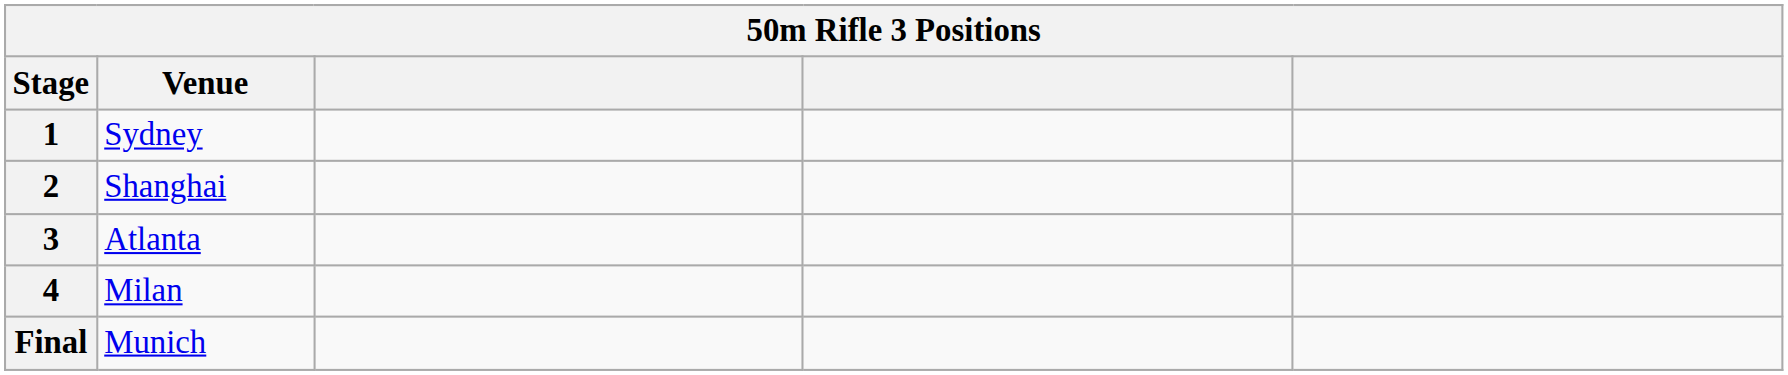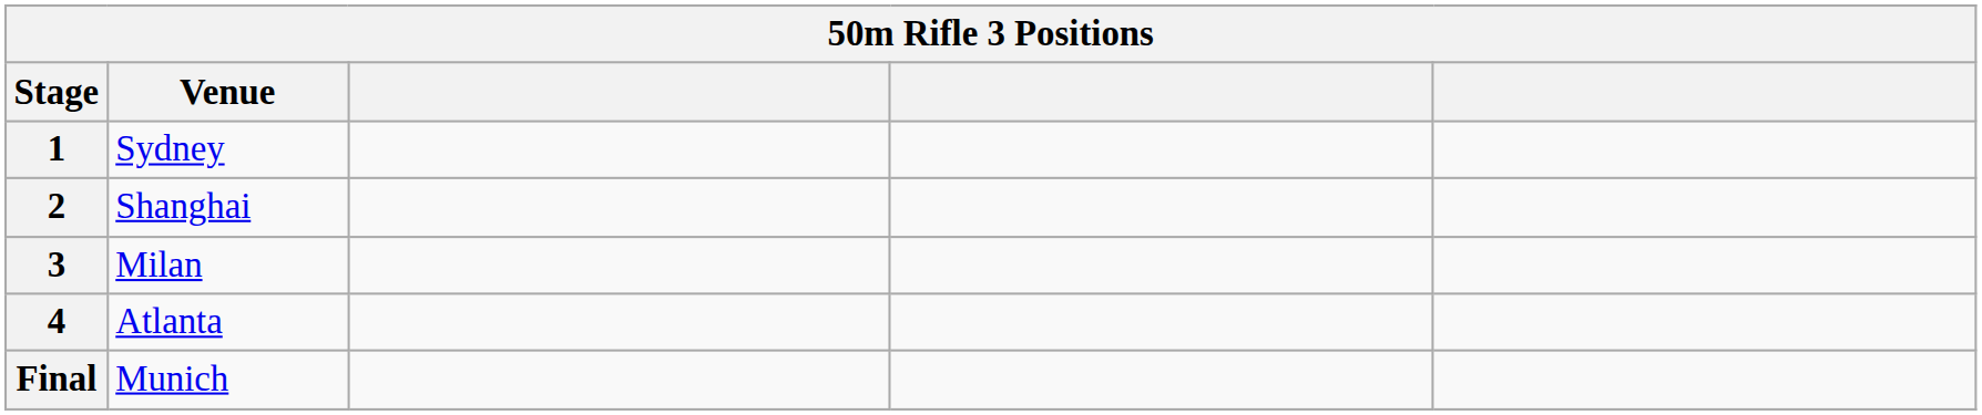3 | Venue: Atlanta -> Milan
4 | Venue: Milan -> Atlanta
